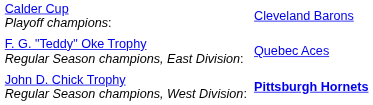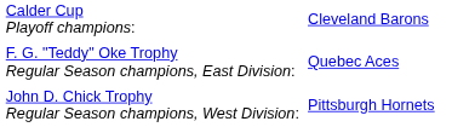row 3 | column 2: bold -> normal
